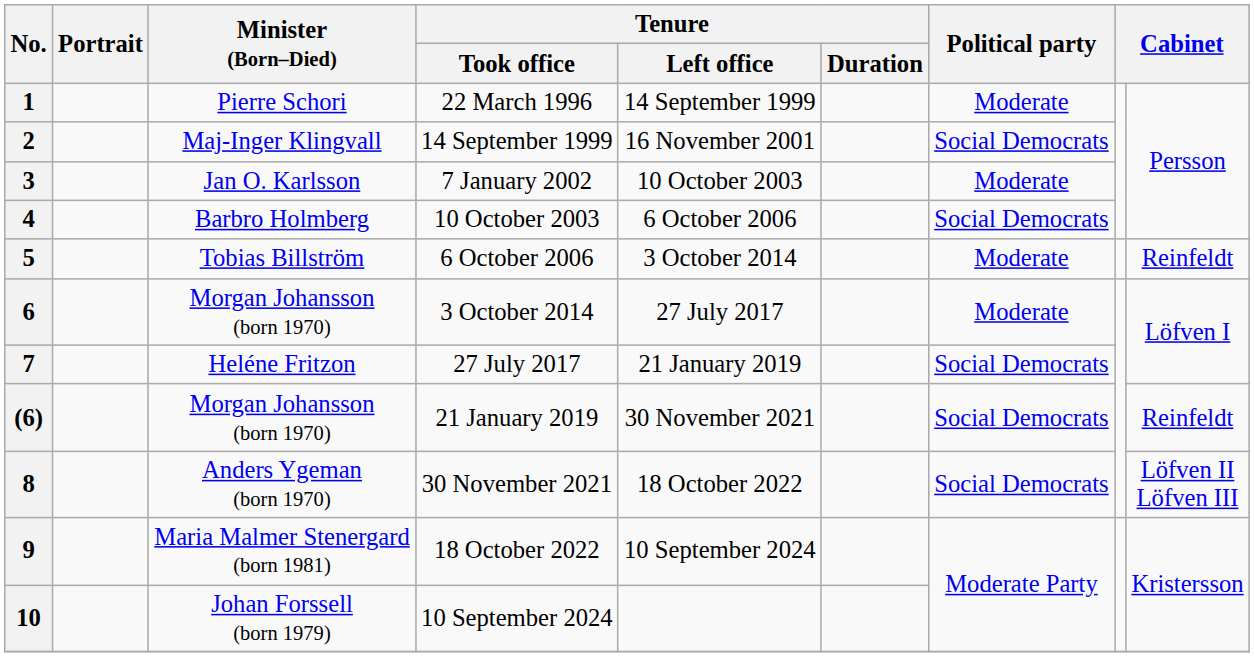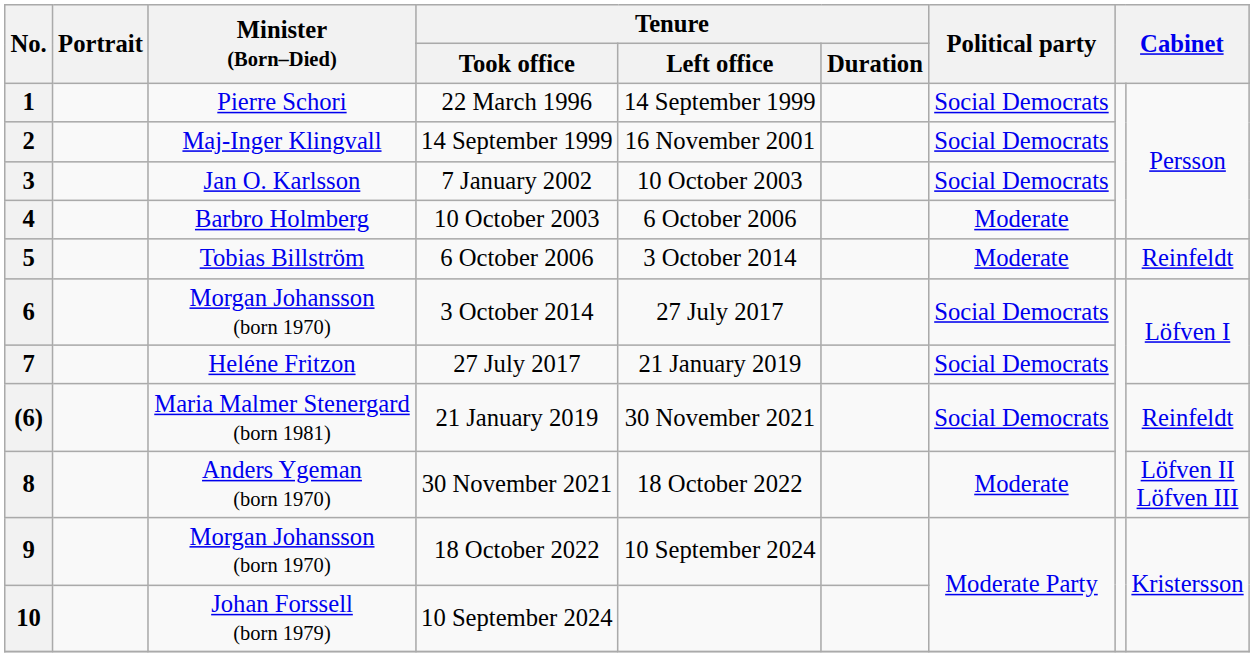1 | Political party: Moderate -> Social Democrats
3 | Political party: Moderate -> Social Democrats
4 | Political party: Social Democrats -> Moderate
6 | Political party: Moderate -> Social Democrats
(6) | Minister (Born–Died): Morgan Johansson (born 1970) -> Maria Malmer Stenergard (born 1981)
8 | Political party: Social Democrats -> Moderate
9 | Minister (Born–Died): Maria Malmer Stenergard (born 1981) -> Morgan Johansson (born 1970)
